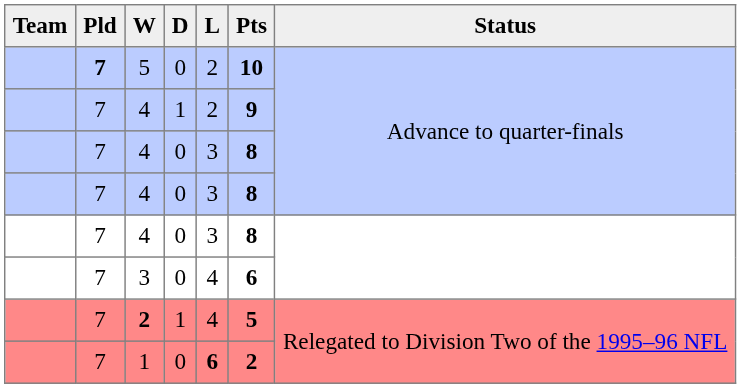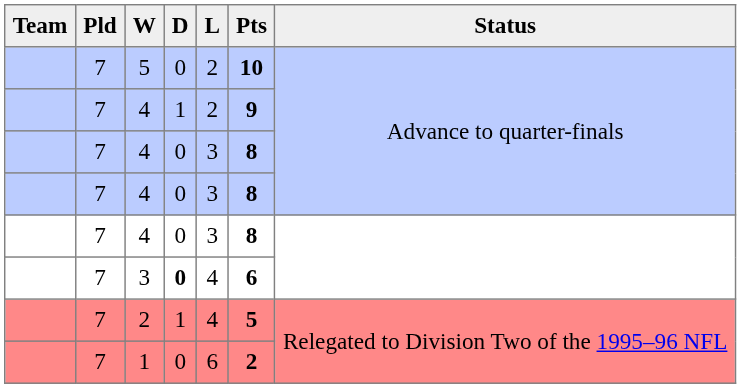row 2 | Pld: bold -> normal
row 7 | D: normal -> bold
row 8 | W: bold -> normal
row 9 | L: bold -> normal
